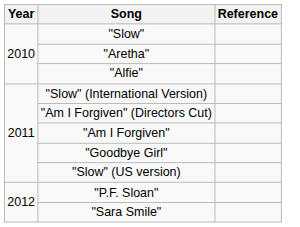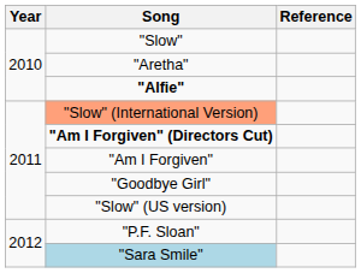"Alfie" | Song: normal -> bold
"Slow" (International Version) | Song: no background -> lightsalmon background
"Am I Forgiven" (Directors Cut) | Song: normal -> bold
"Sara Smile" | Song: no background -> lightblue background
